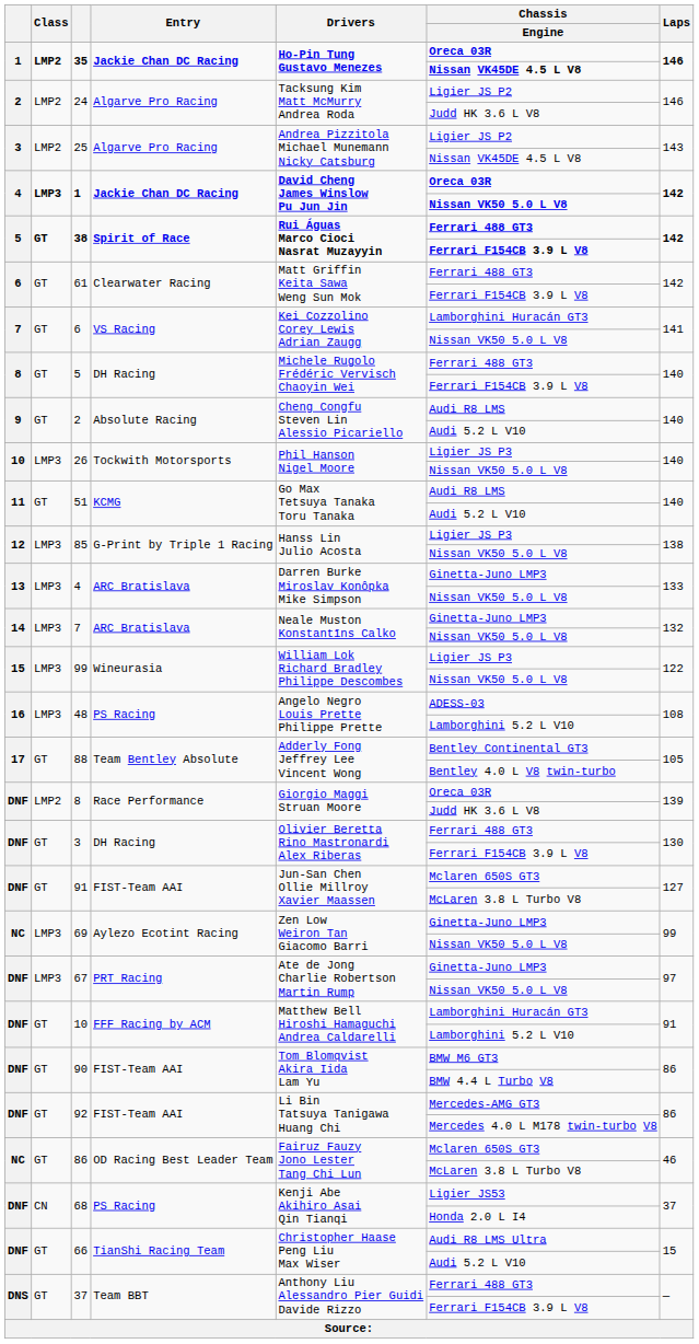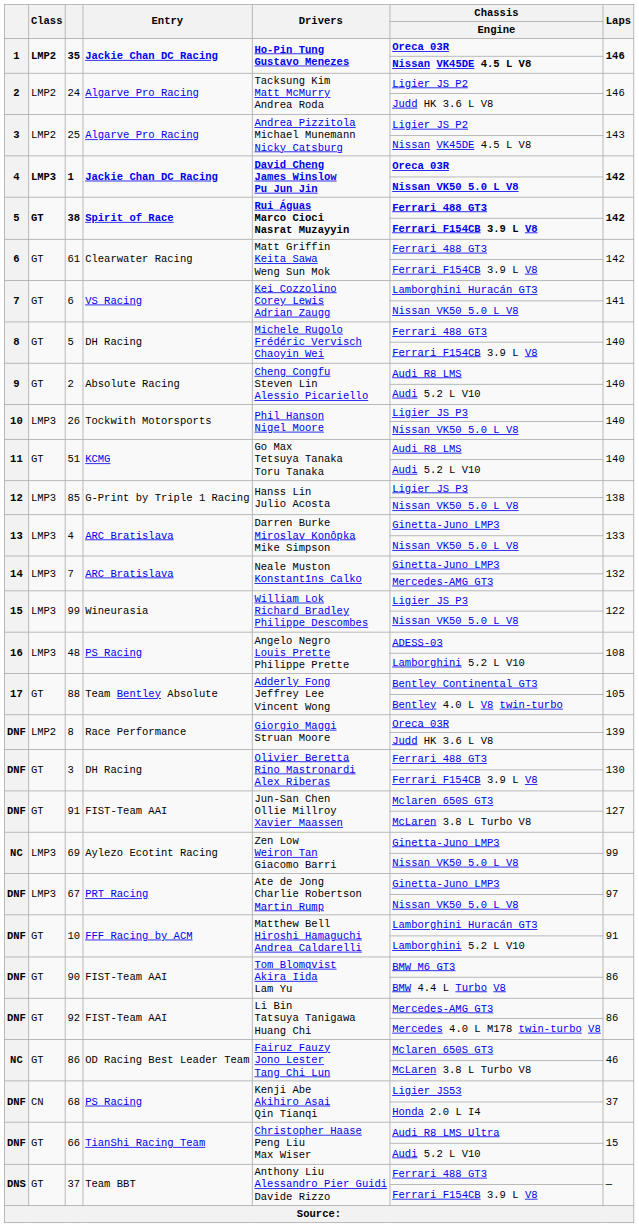row 30 | Chassis / Engine: Nissan VK50 5.0 L V8 -> Mercedes-AMG GT3
